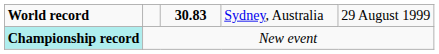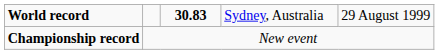Championship record | column 1: paleturquoise background -> no background
